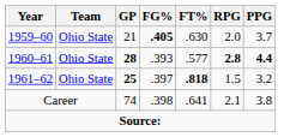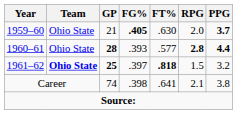1959–60 | PPG: normal -> bold
1961–62 | Team: normal -> bold
